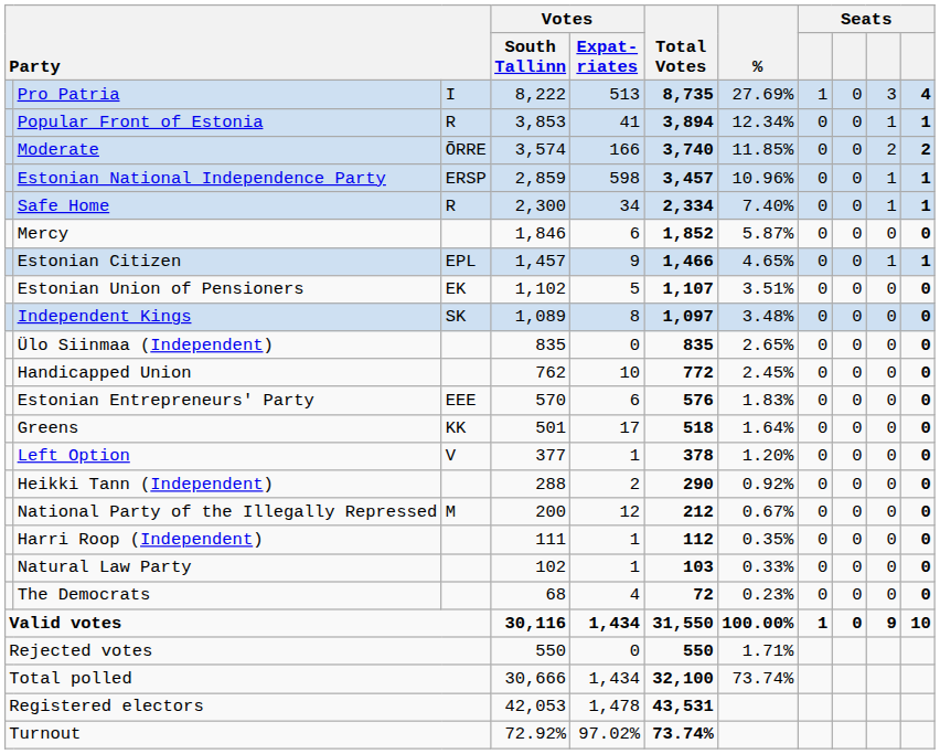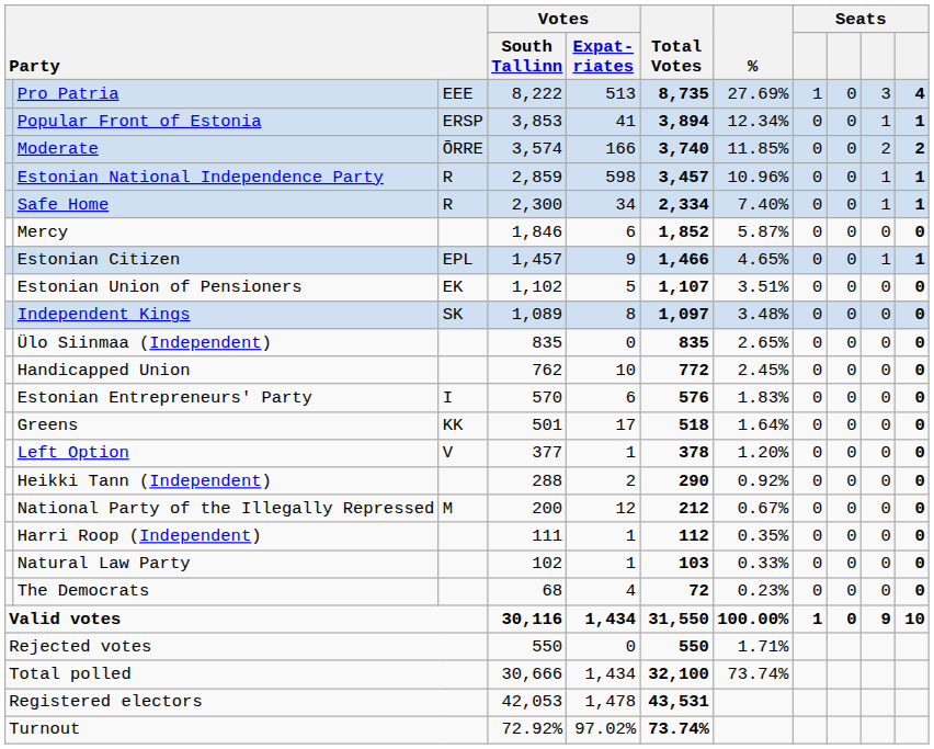Pro Patria | column 3: I -> EEE
Popular Front of Estonia | column 3: R -> ERSP
Estonian National Independence Party | column 3: ERSP -> R
Estonian Entrepreneurs' Party | column 3: EEE -> I
